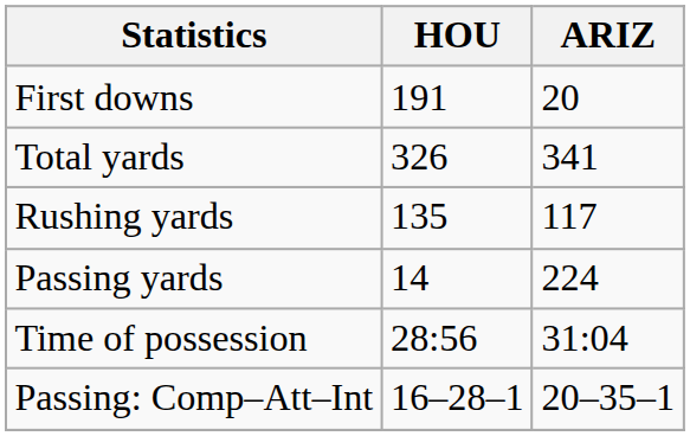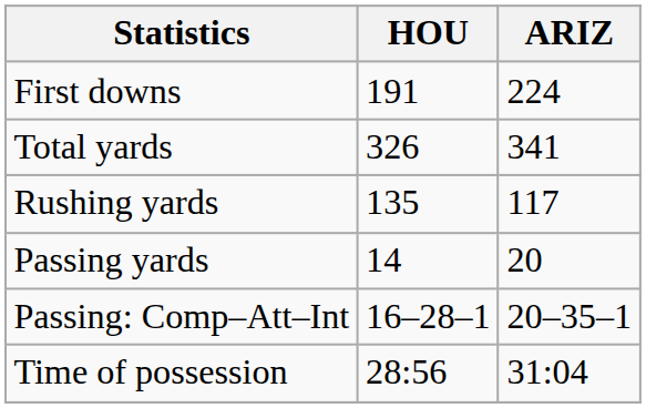First downs | ARIZ: 20 -> 224
Passing yards | ARIZ: 224 -> 20
rows swapped: Passing: Comp–Att–Int <-> Time of possession
